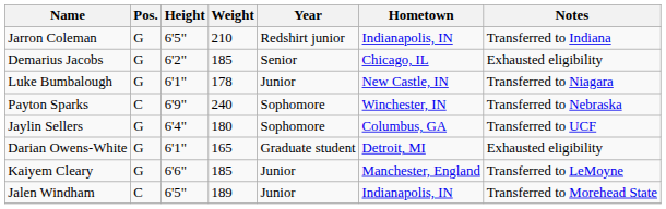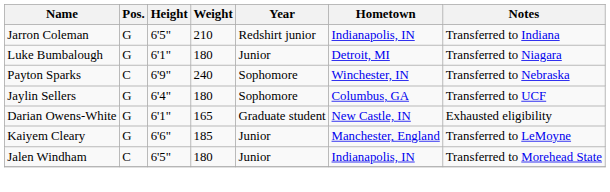- row: Demarius Jacobs | G | 6'2" | 185 | Senior | Chicago, IL | Exhausted eligibility
Luke Bumbalough | Weight: 178 -> 180
Luke Bumbalough | Hometown: New Castle, IN -> Detroit, MI
Darian Owens-White | Hometown: Detroit, MI -> New Castle, IN
Jalen Windham | Weight: 189 -> 180
